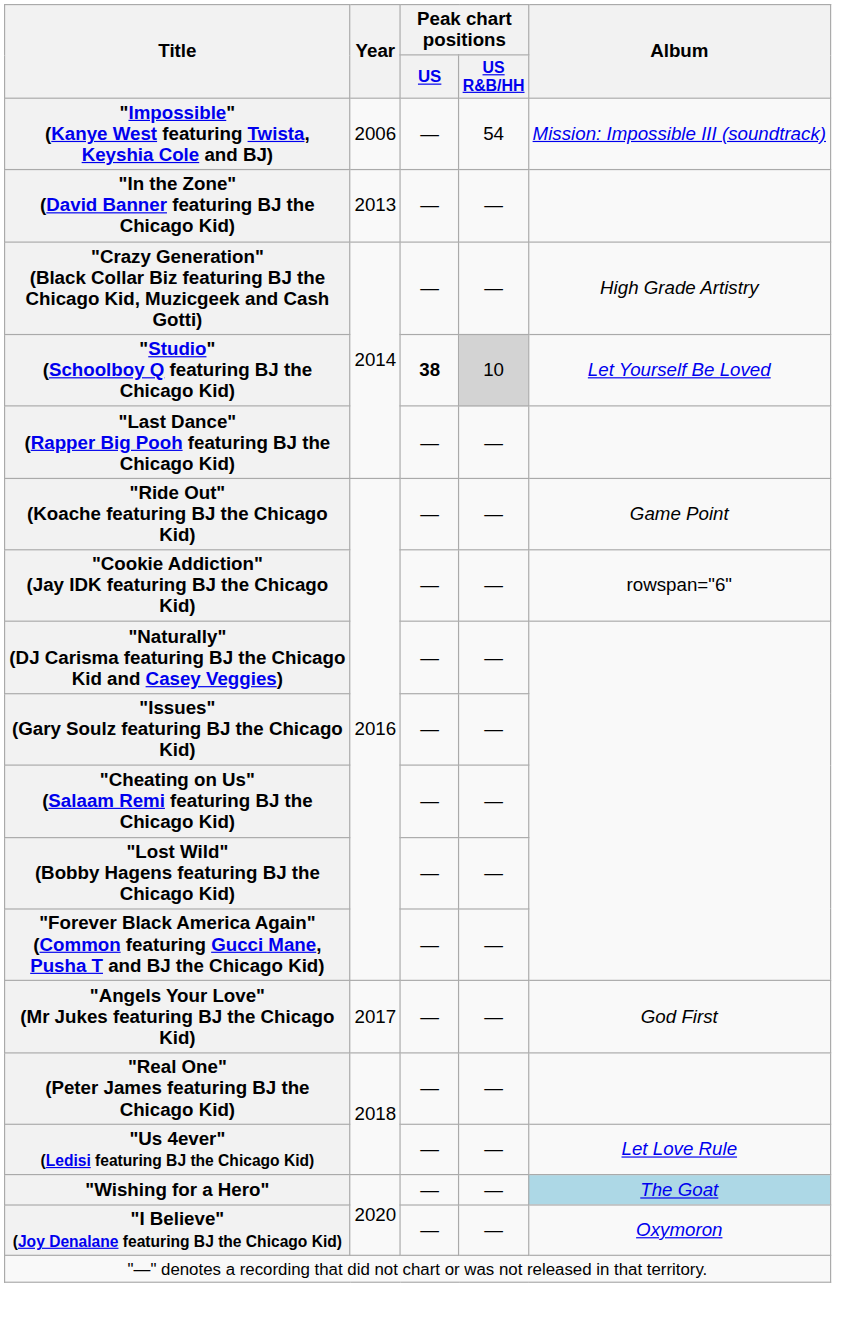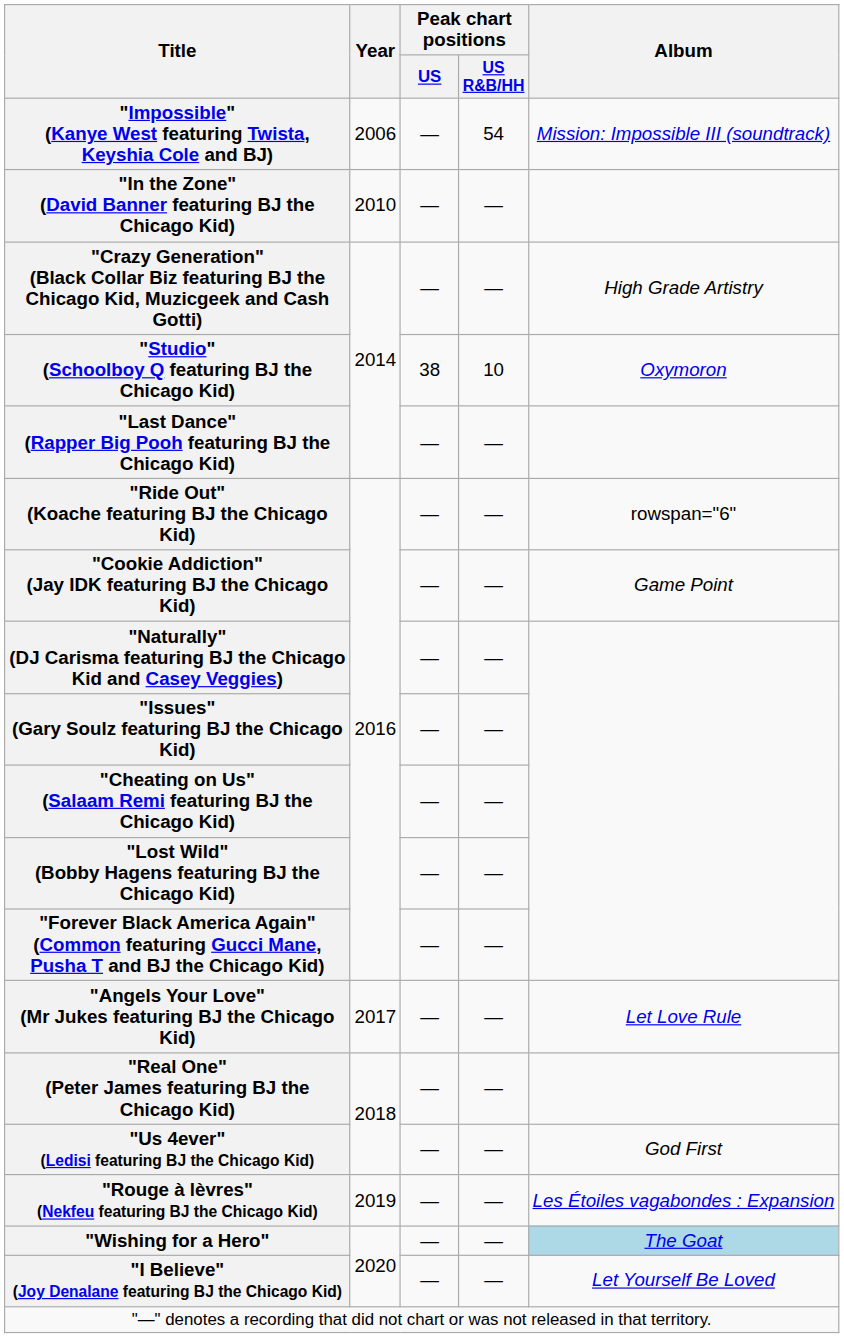"In the Zone" (David Banner featuring BJ the Chicago Kid) | Year: 2013 -> 2010
"Studio" (Schoolboy Q featuring BJ the Chicago Kid) | Peak chart positions / US: bold -> normal
"Studio" (Schoolboy Q featuring BJ the Chicago Kid) | Peak chart positions / US R&B/HH: lightgrey background -> no background
"Studio" (Schoolboy Q featuring BJ the Chicago Kid) | Album: Let Yourself Be Loved -> Oxymoron
"Ride Out" (Koache featuring BJ the Chicago Kid) | Album: Game Point -> rowspan="6"
"Cookie Addiction" (Jay IDK featuring BJ the Chicago Kid) | Album: rowspan="6" -> Game Point
"Angels Your Love" (Mr Jukes featuring BJ the Chicago Kid) | Album: God First -> Let Love Rule
"Us 4ever" (Ledisi featuring BJ the Chicago Kid) | Album: Let Love Rule -> God First
+ row: "Rouge à lèvres" (Nekfeu featuring BJ the Chicago Kid) | 2019 | — | — | Les Étoiles vagabondes : Expansion
"I Believe" (Joy Denalane featuring BJ the Chicago Kid) | Album: Oxymoron -> Let Yourself Be Loved
